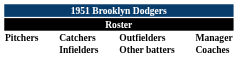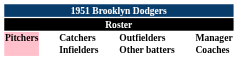Pitchers | column 1: no background -> pink background
